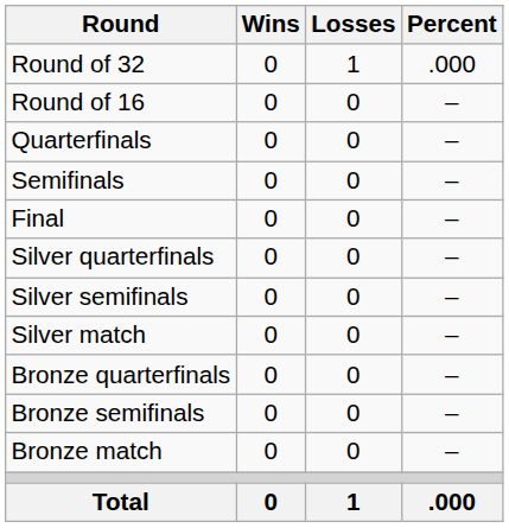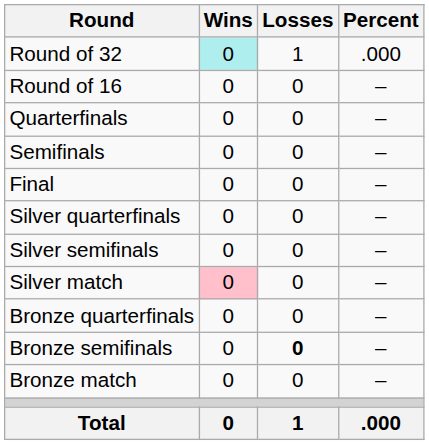Round of 32 | Wins: no background -> paleturquoise background
Silver match | Wins: no background -> pink background
Bronze semifinals | Losses: normal -> bold
